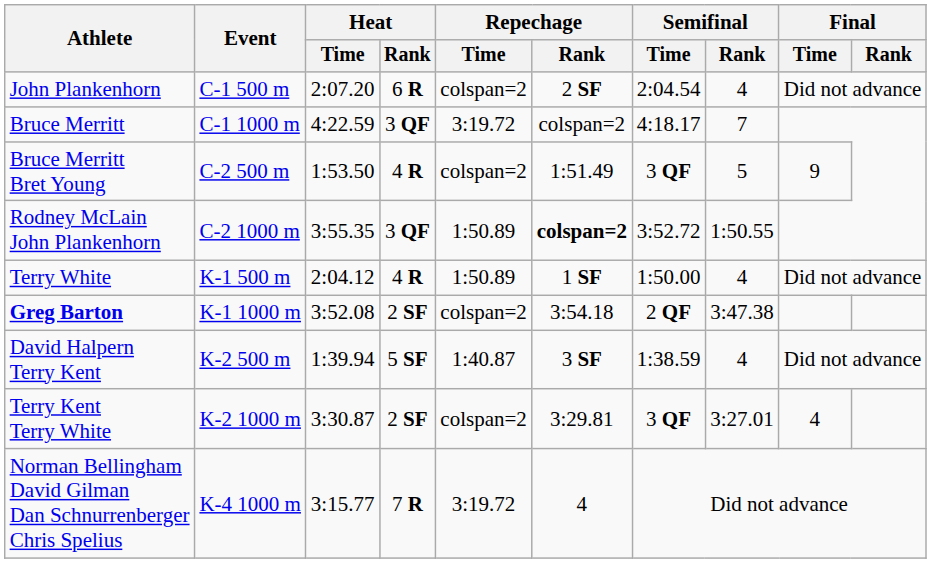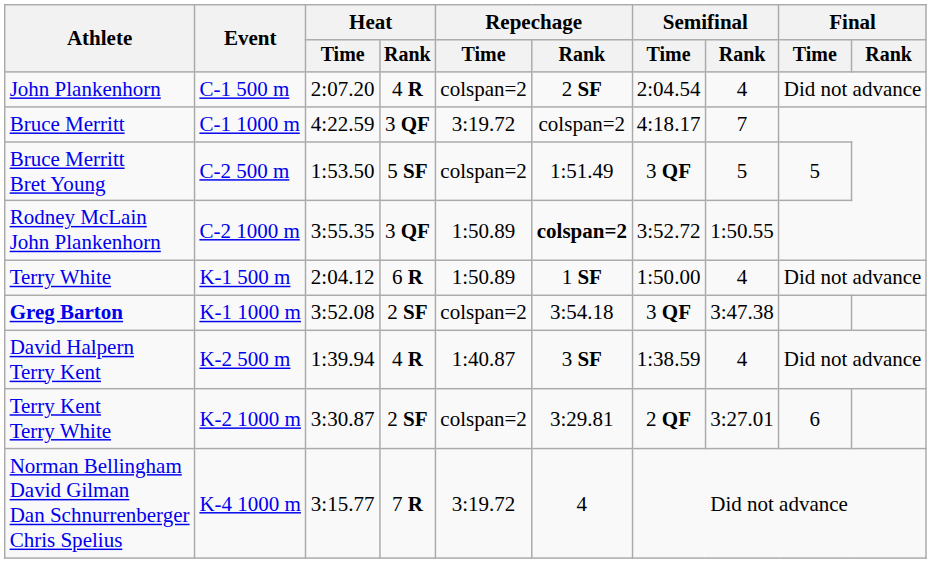John Plankenhorn | Heat / Rank: 6 R -> 4 R
Bruce Merritt Bret Young | Heat / Rank: 4 R -> 5 SF
Bruce Merritt Bret Young | Final / Time: 9 -> 5
Terry White | Heat / Rank: 4 R -> 6 R
Greg Barton | Semifinal / Time: 2 QF -> 3 QF
David Halpern Terry Kent | Heat / Rank: 5 SF -> 4 R
Terry Kent Terry White | Semifinal / Time: 3 QF -> 2 QF
Terry Kent Terry White | Final / Time: 4 -> 6
